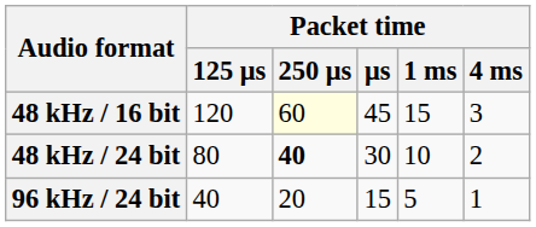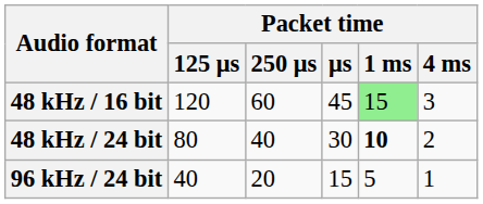48 kHz / 16 bit | Packet time / 250 μs: lightyellow background -> no background
48 kHz / 16 bit | Packet time / 1 ms: no background -> lightgreen background
48 kHz / 24 bit | Packet time / 250 μs: bold -> normal
48 kHz / 24 bit | Packet time / 1 ms: normal -> bold
